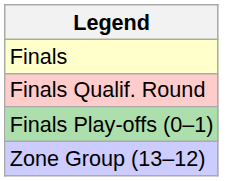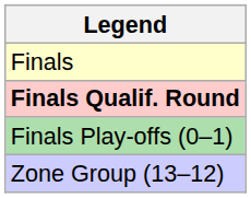row 3 | column 1: normal -> bold
